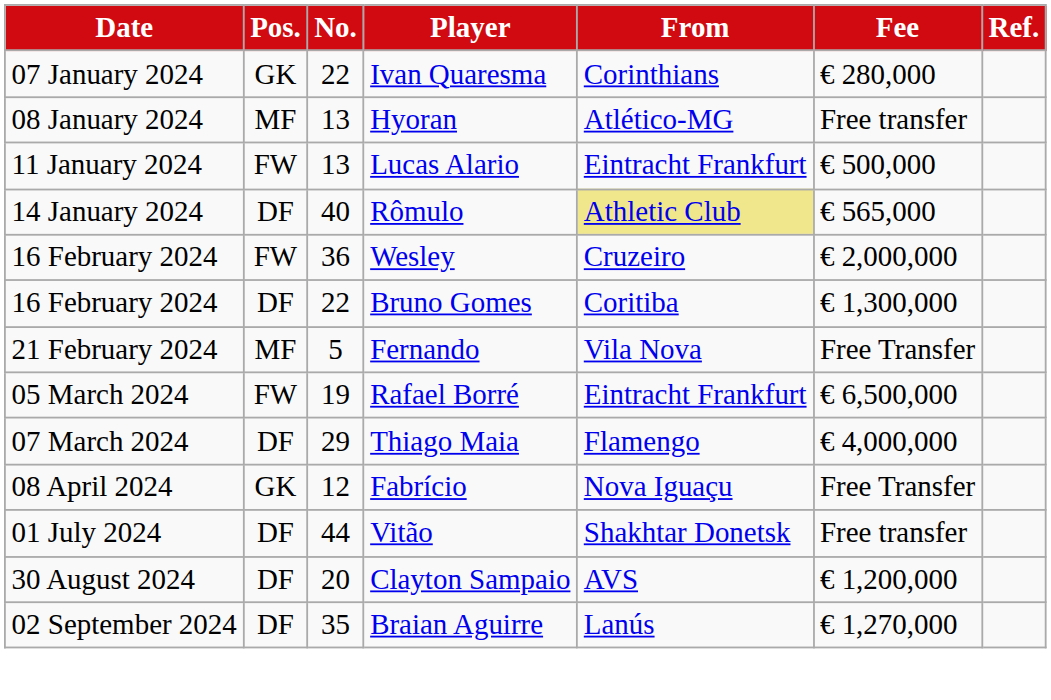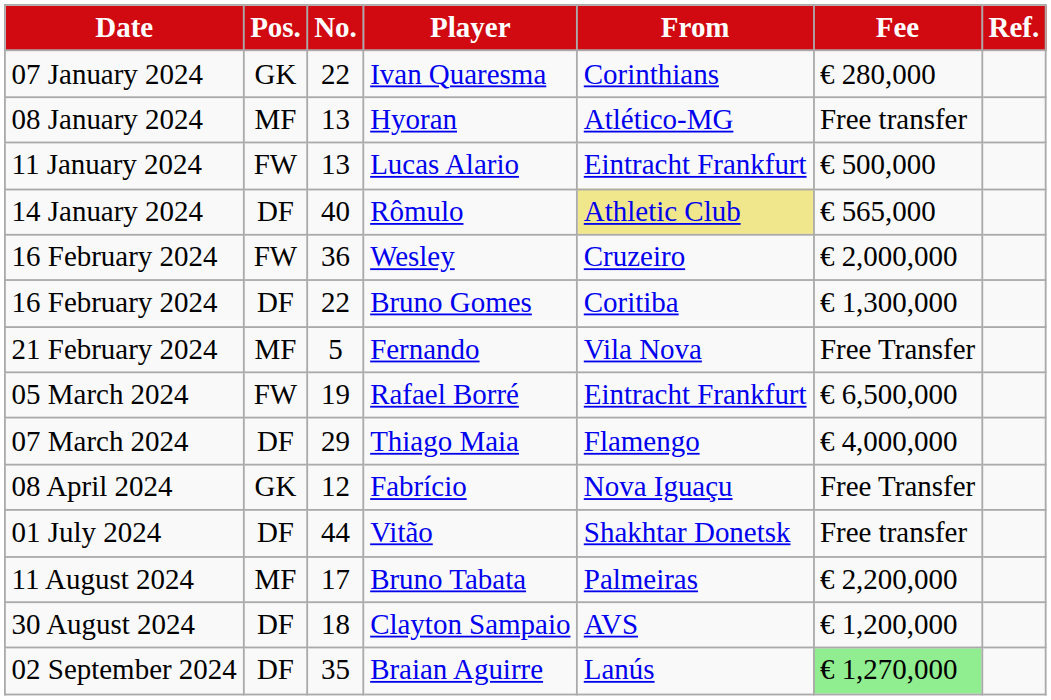+ row: 11 August 2024 | MF | 17 | Bruno Tabata | Palmeiras | € 2,200,000
Clayton Sampaio | No.: 20 -> 18
Braian Aguirre | Fee: no background -> lightgreen background
